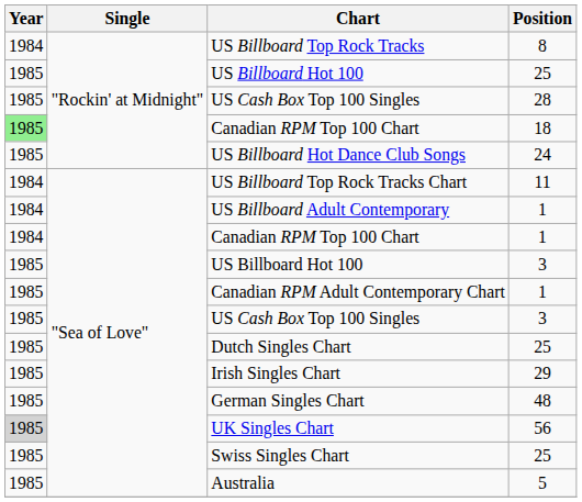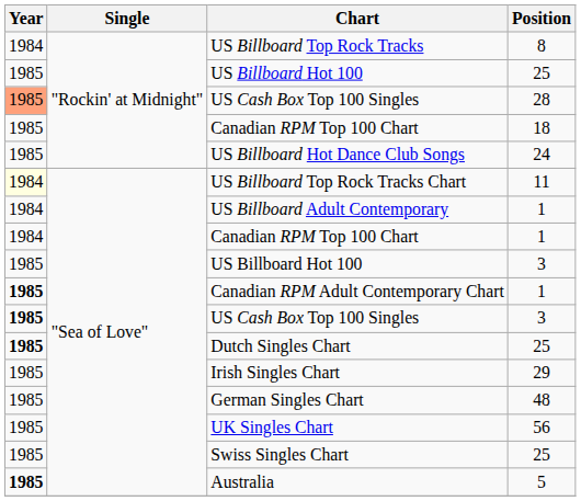US Cash Box Top 100 Singles / 28 | Year: no background -> lightsalmon background
Canadian RPM Top 100 Chart / 18 | Year: lightgreen background -> no background
US Billboard Top Rock Tracks Chart | Year: no background -> lightyellow background
Canadian RPM Adult Contemporary Chart | Year: normal -> bold
US Cash Box Top 100 Singles / 3 | Year: normal -> bold
Dutch Singles Chart | Year: normal -> bold
UK Singles Chart | Year: lightgrey background -> no background
Australia | Year: normal -> bold
